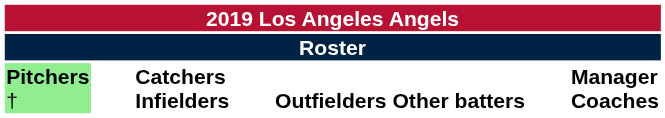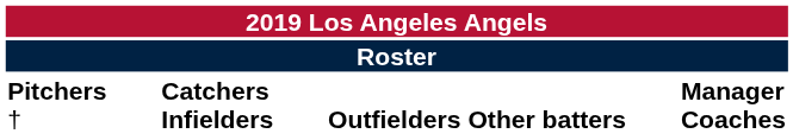Pitchers † | column 1: lightgreen background -> no background
